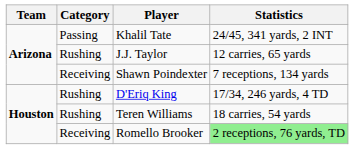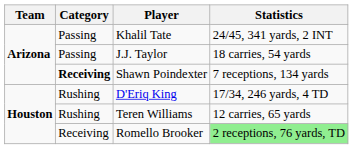J.J. Taylor | Category: Rushing -> Passing
J.J. Taylor | Statistics: 12 carries, 65 yards -> 18 carries, 54 yards
Shawn Poindexter | Category: normal -> bold
Teren Williams | Statistics: 18 carries, 54 yards -> 12 carries, 65 yards
